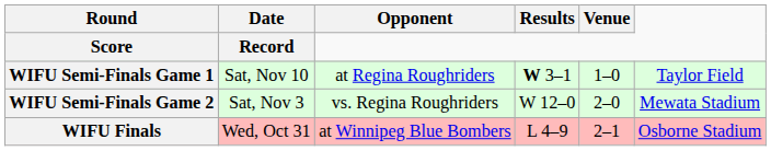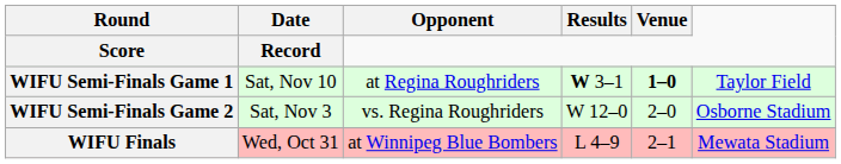WIFU Semi-Finals Game 1 | Venue: normal -> bold
WIFU Semi-Finals Game 2 | column 6: Mewata Stadium -> Osborne Stadium
WIFU Finals | column 6: Osborne Stadium -> Mewata Stadium
